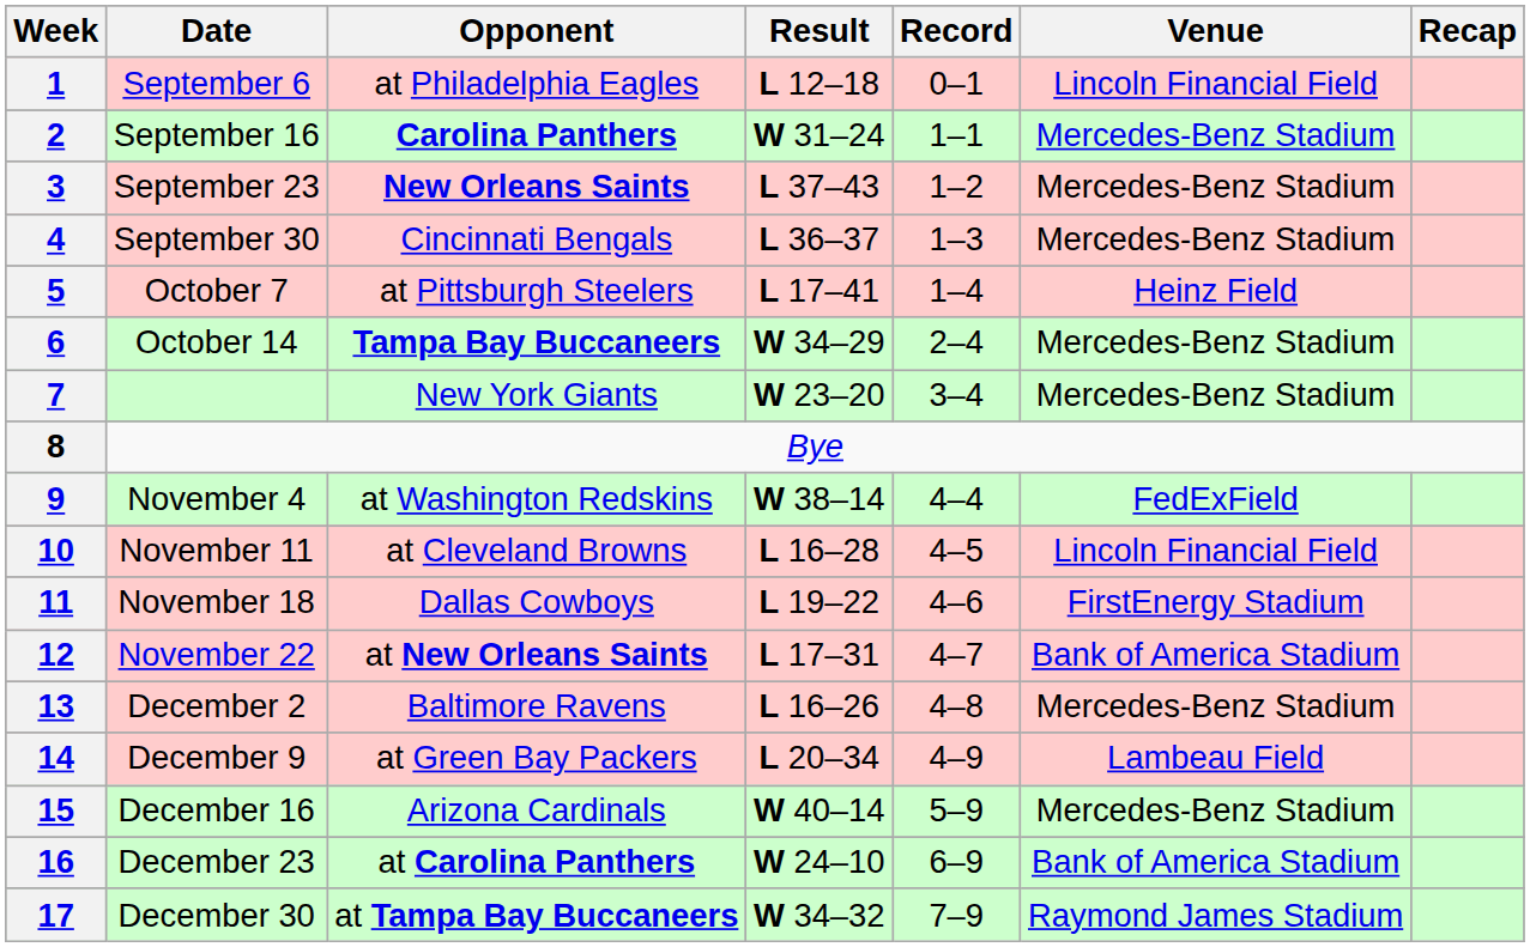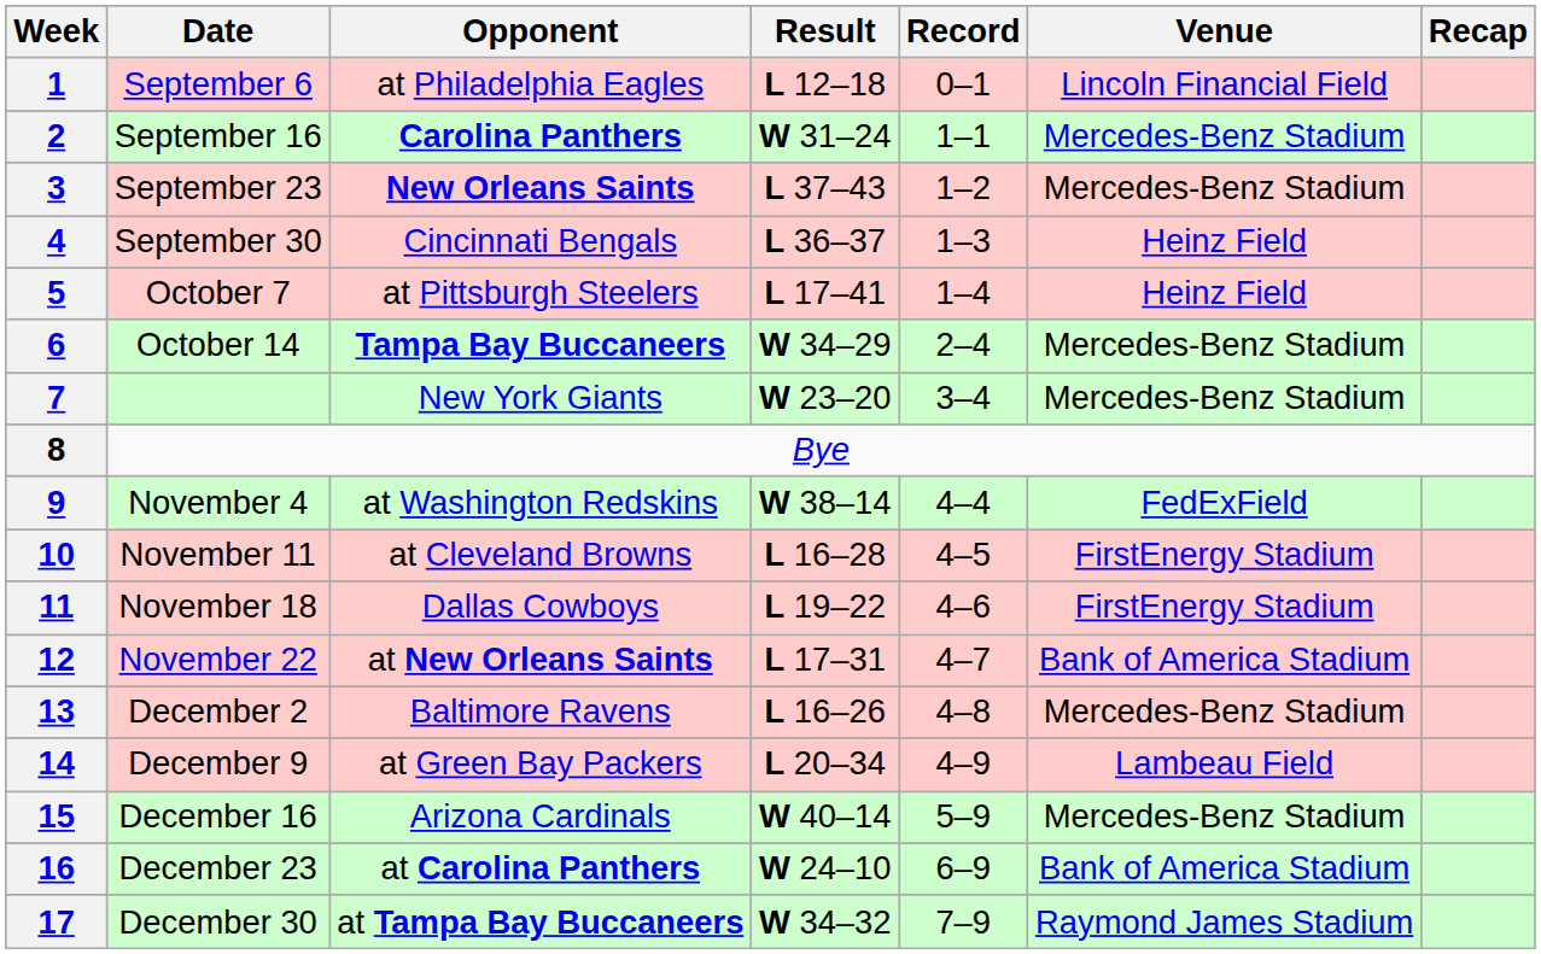4 | Venue: Mercedes-Benz Stadium -> Heinz Field
10 | Venue: Lincoln Financial Field -> FirstEnergy Stadium
